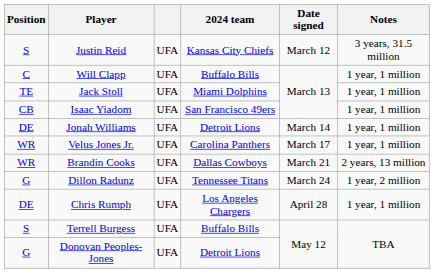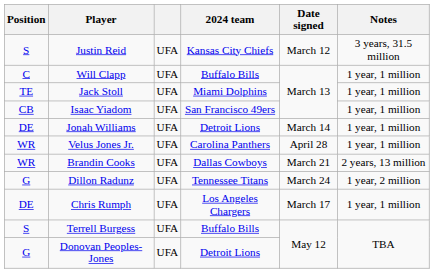Velus Jones Jr. | Date signed: March 17 -> April 28
Chris Rumph | Date signed: April 28 -> March 17
